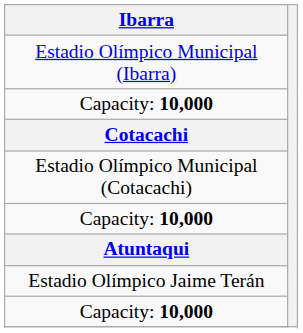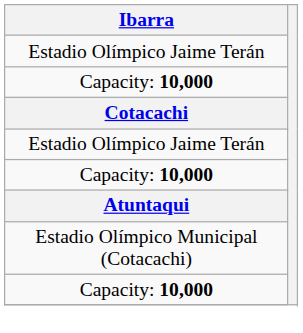row 2 | Ibarra: Estadio Olímpico Municipal (Ibarra) -> Estadio Olímpico Jaime Terán
row 5 | Ibarra: Estadio Olímpico Municipal (Cotacachi) -> Estadio Olímpico Jaime Terán
row 8 | Ibarra: Estadio Olímpico Jaime Terán -> Estadio Olímpico Municipal (Cotacachi)
